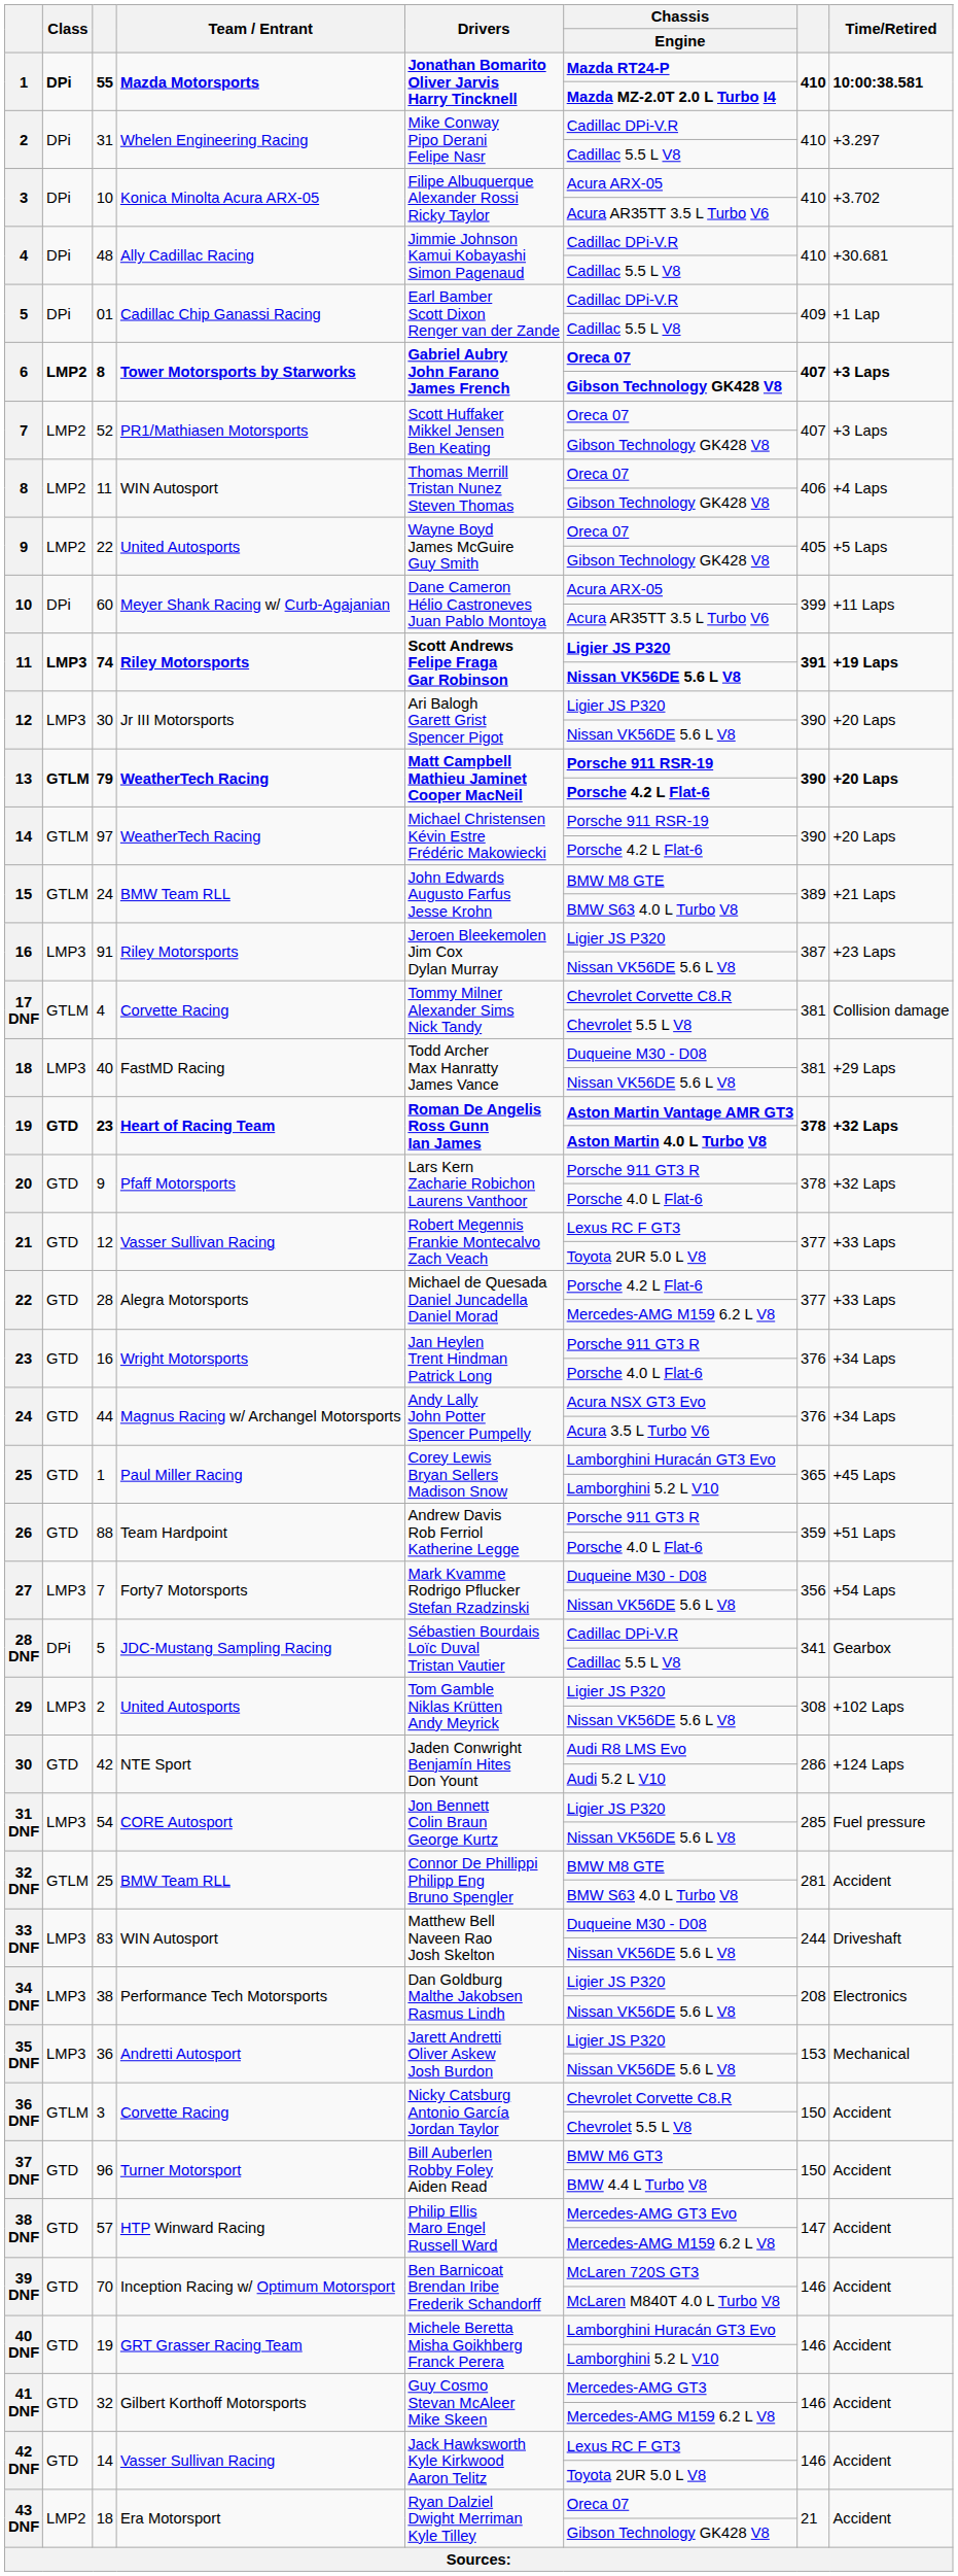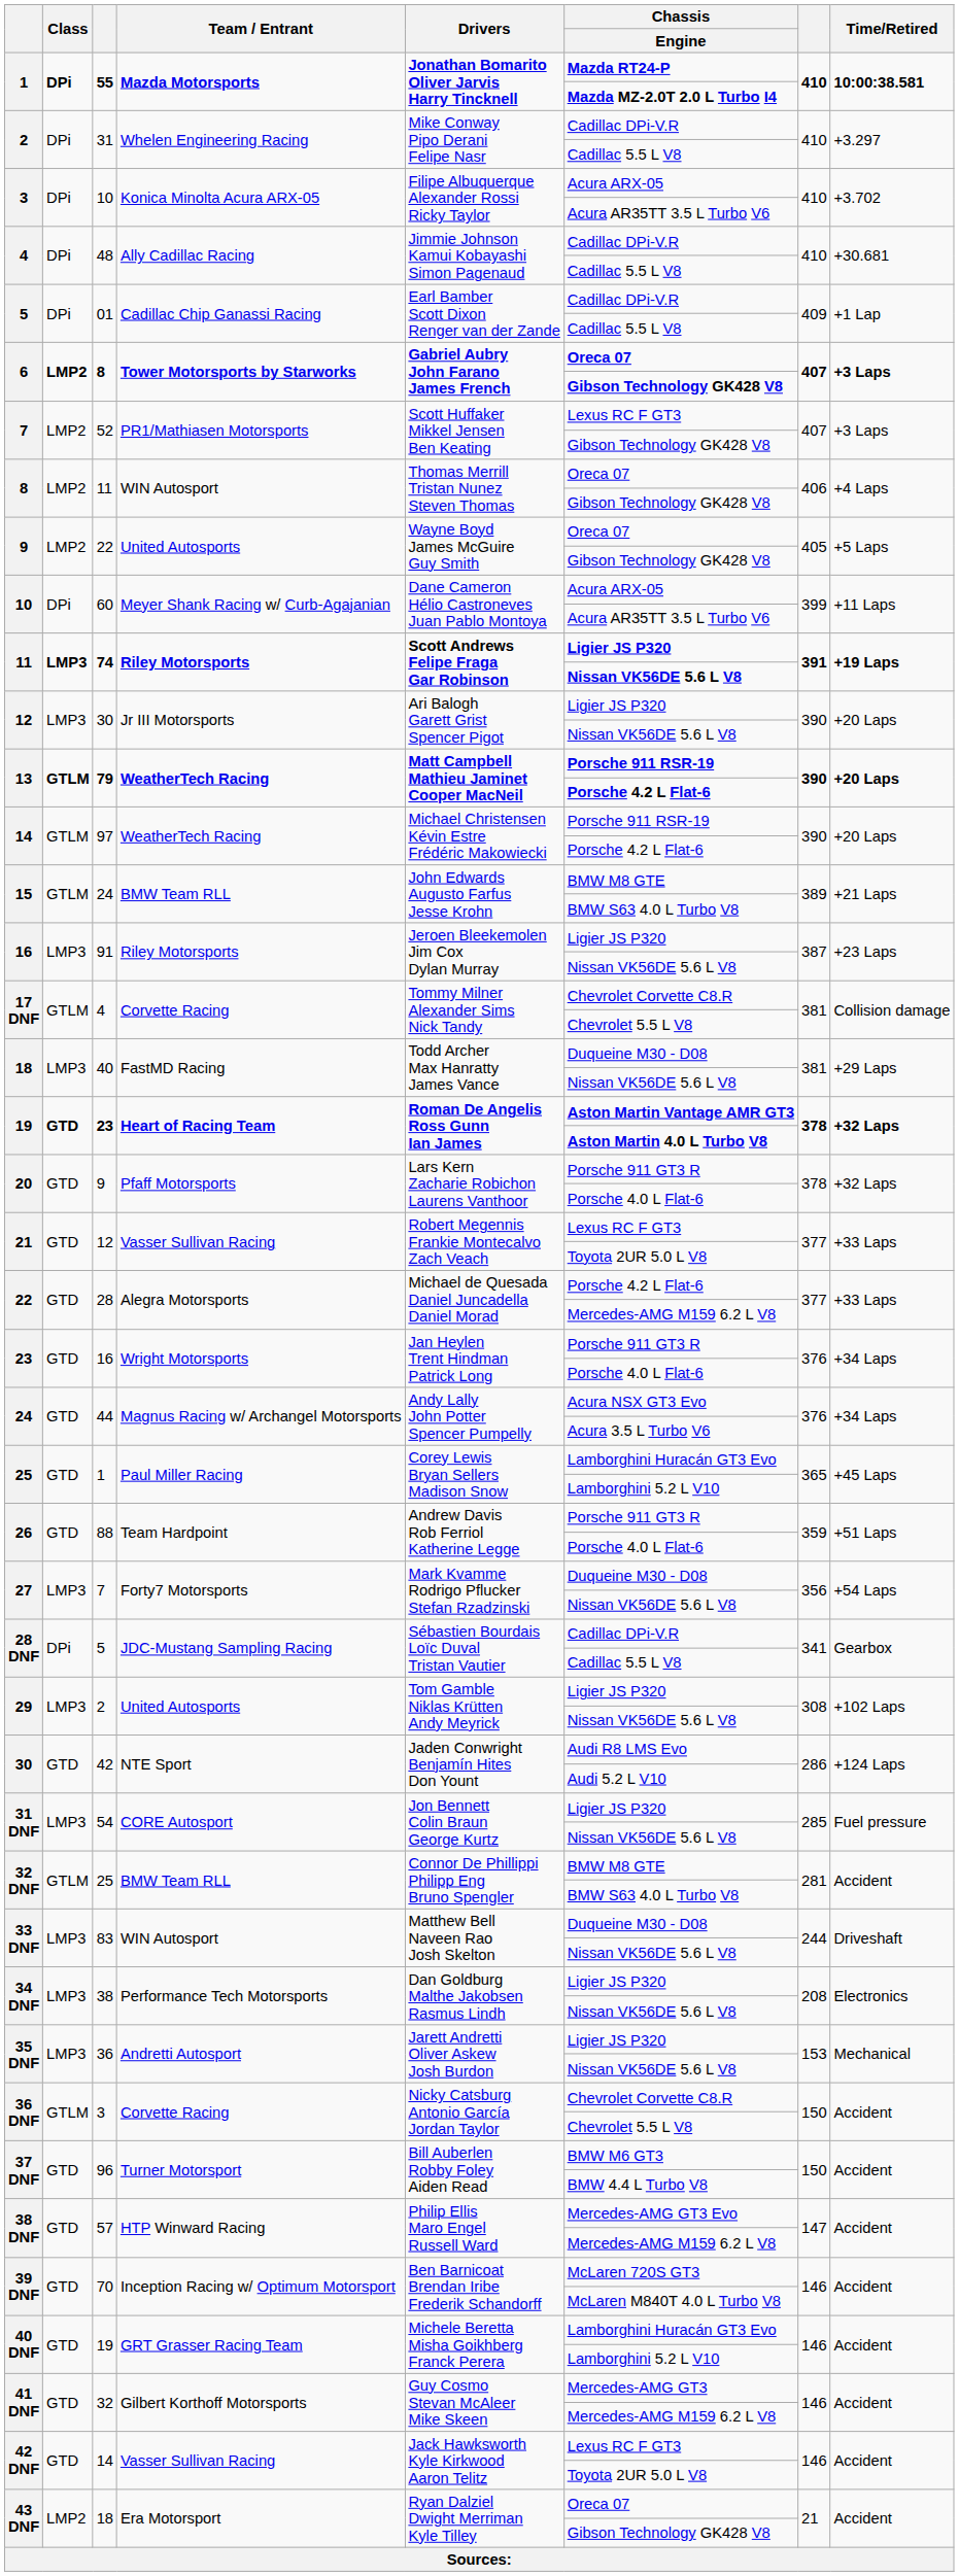row 15 | Chassis / Engine: Oreca 07 -> Lexus RC F GT3
